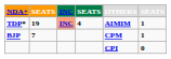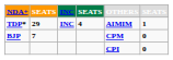TDP* | column 2: 19 -> 29
TDP* | INC: lightsalmon background -> no background
BJP | column 6: 1 -> 0
